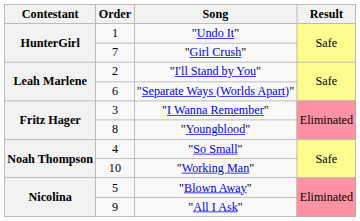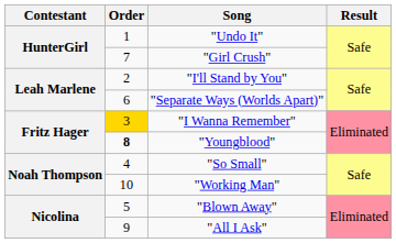"I Wanna Remember" | Order: no background -> gold background
"Youngblood" | Order: normal -> bold
